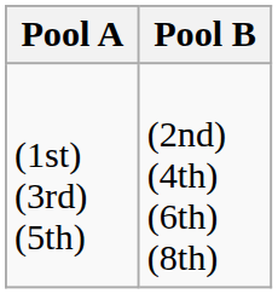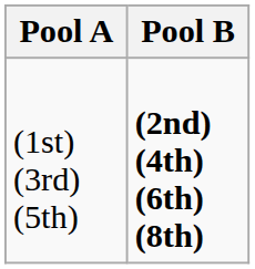(1st) (3rd) (5th) | Pool B: normal -> bold
